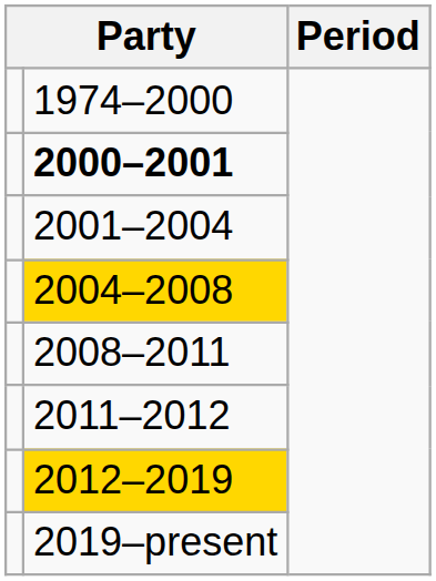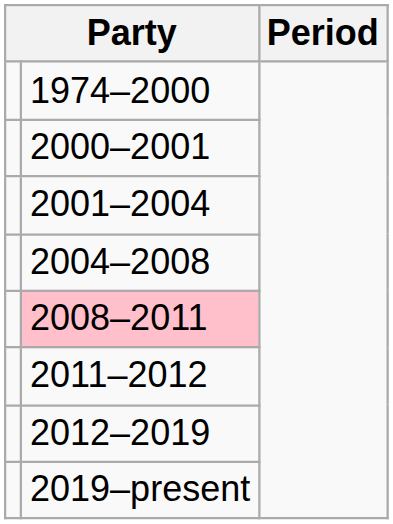2000–2001 | column 2: bold -> normal
2004–2008 | column 2: gold background -> no background
2008–2011 | column 2: no background -> pink background
2012–2019 | column 2: gold background -> no background
